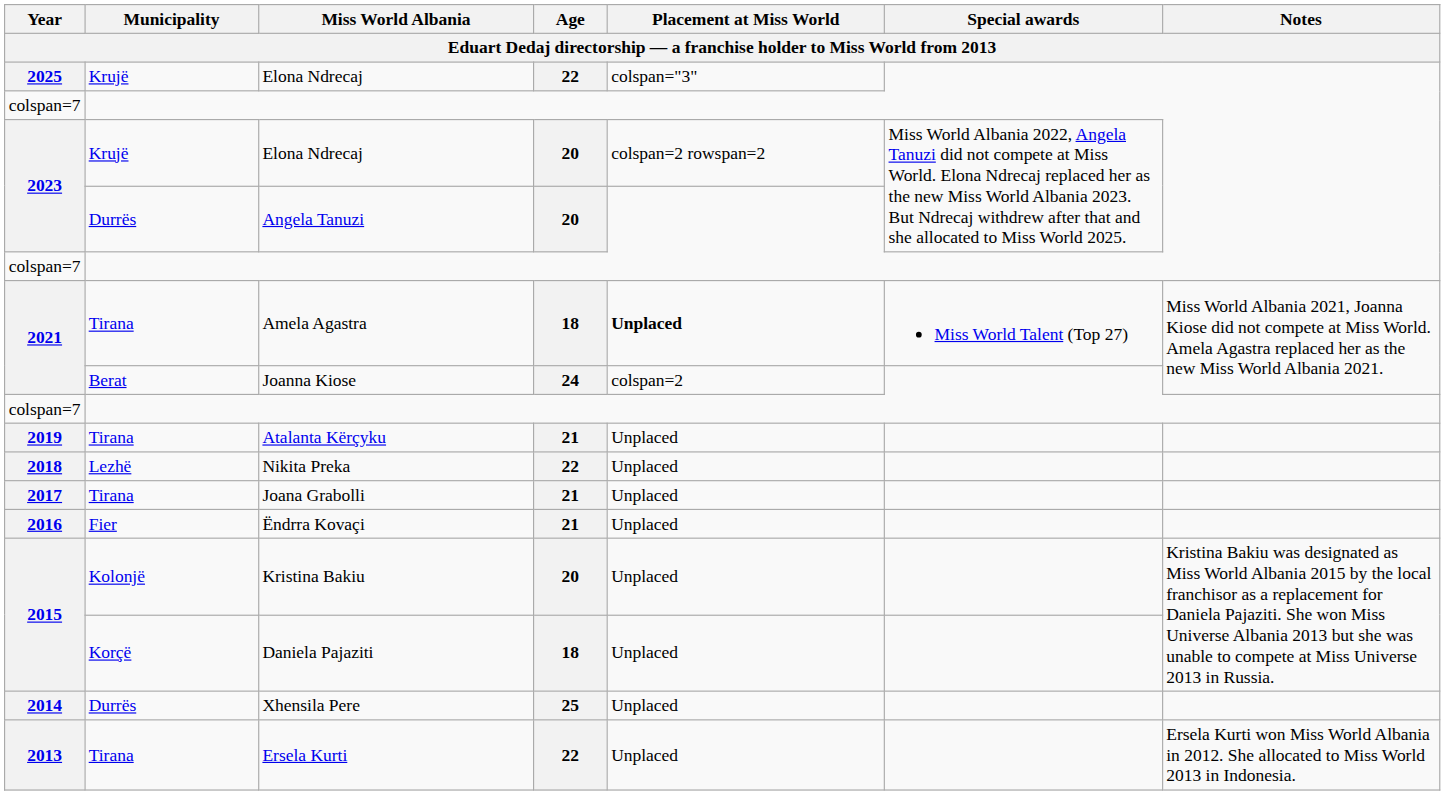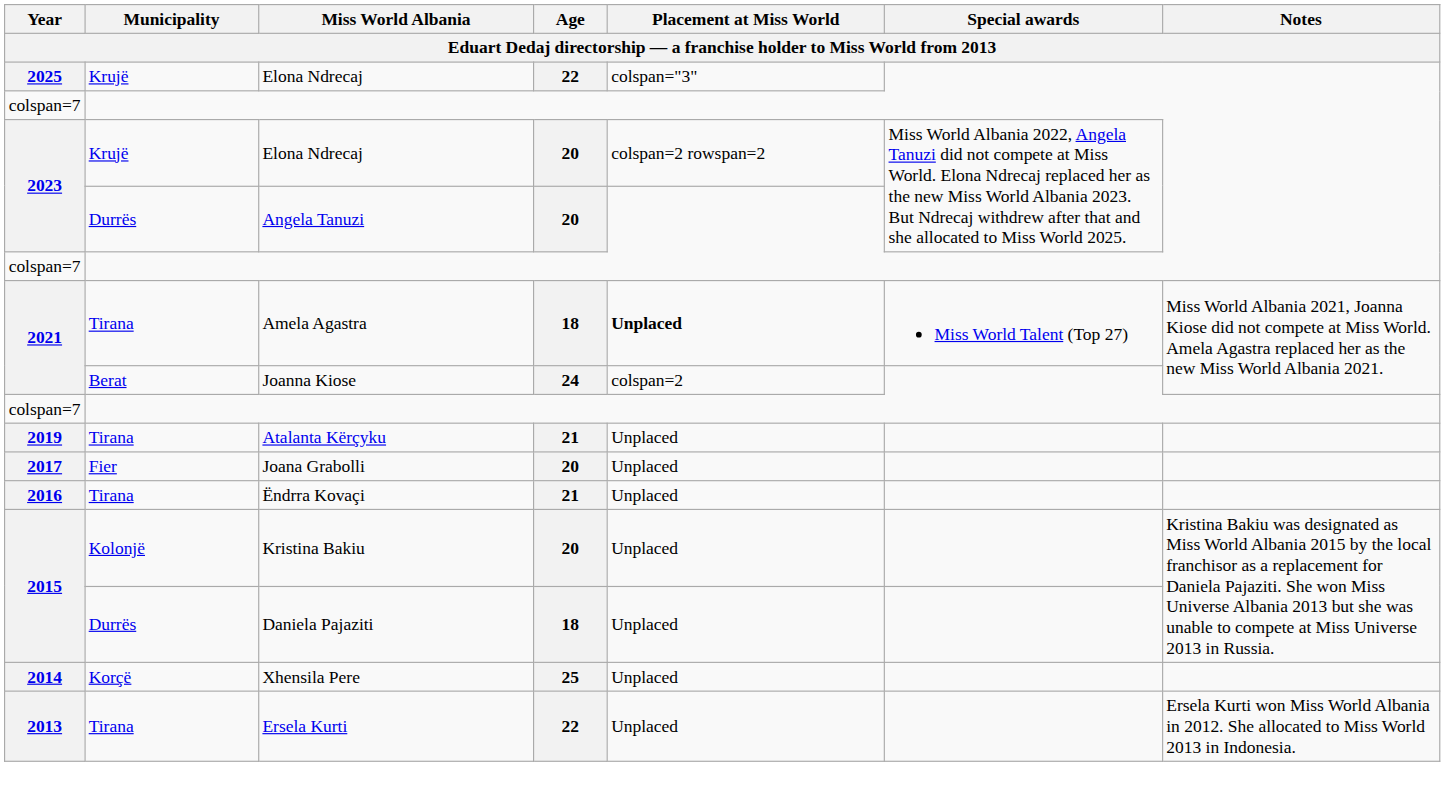- row: 2018 | Lezhë | Nikita Preka | 22 | Unplaced
Joana Grabolli | Municipality: Tirana -> Fier
Joana Grabolli | Age: 21 -> 20
Ëndrra Kovaçi | Municipality: Fier -> Tirana
Daniela Pajaziti | Municipality: Korçë -> Durrës
Xhensila Pere | Municipality: Durrës -> Korçë
